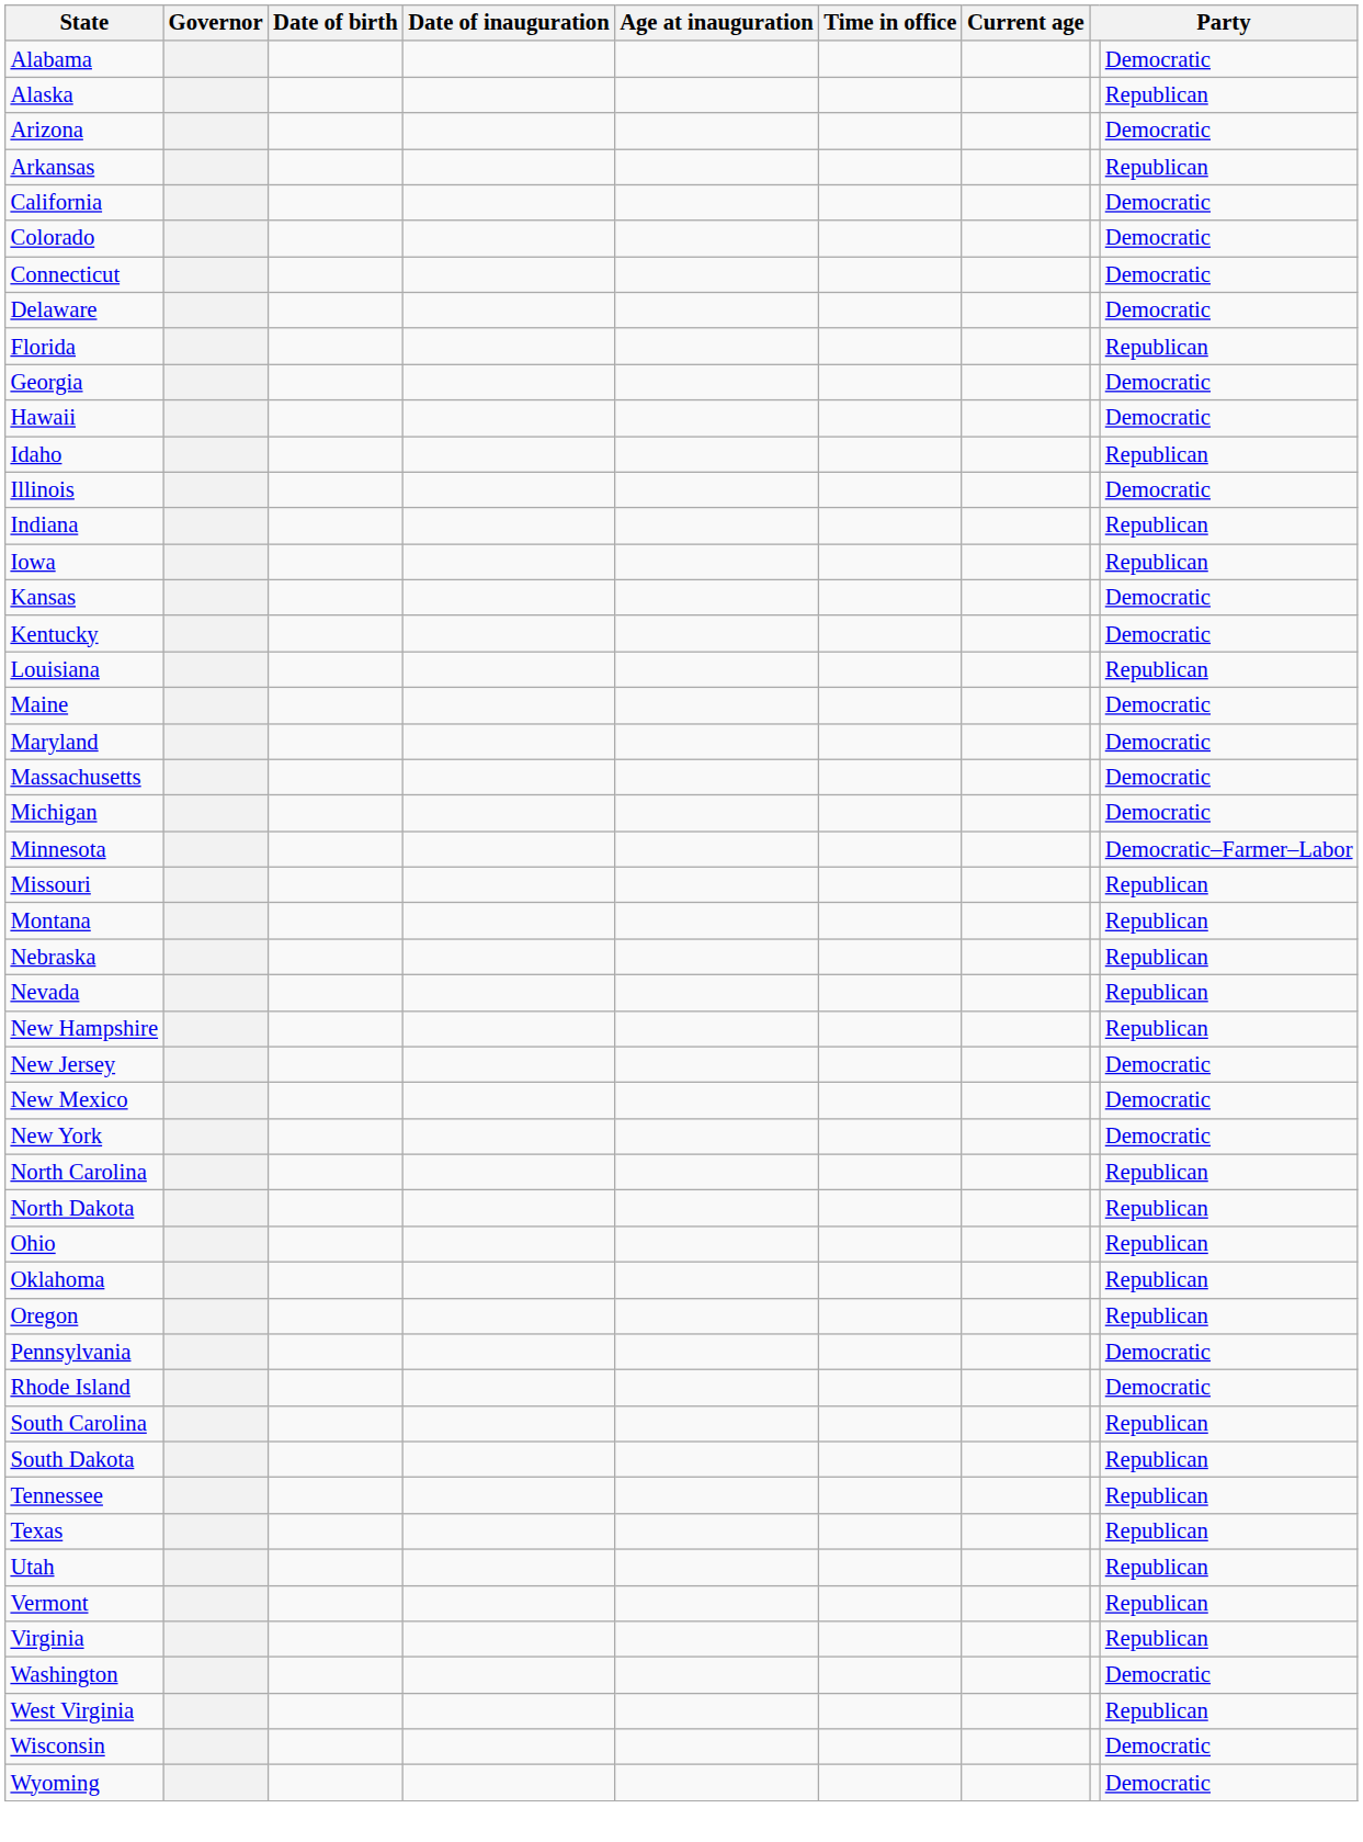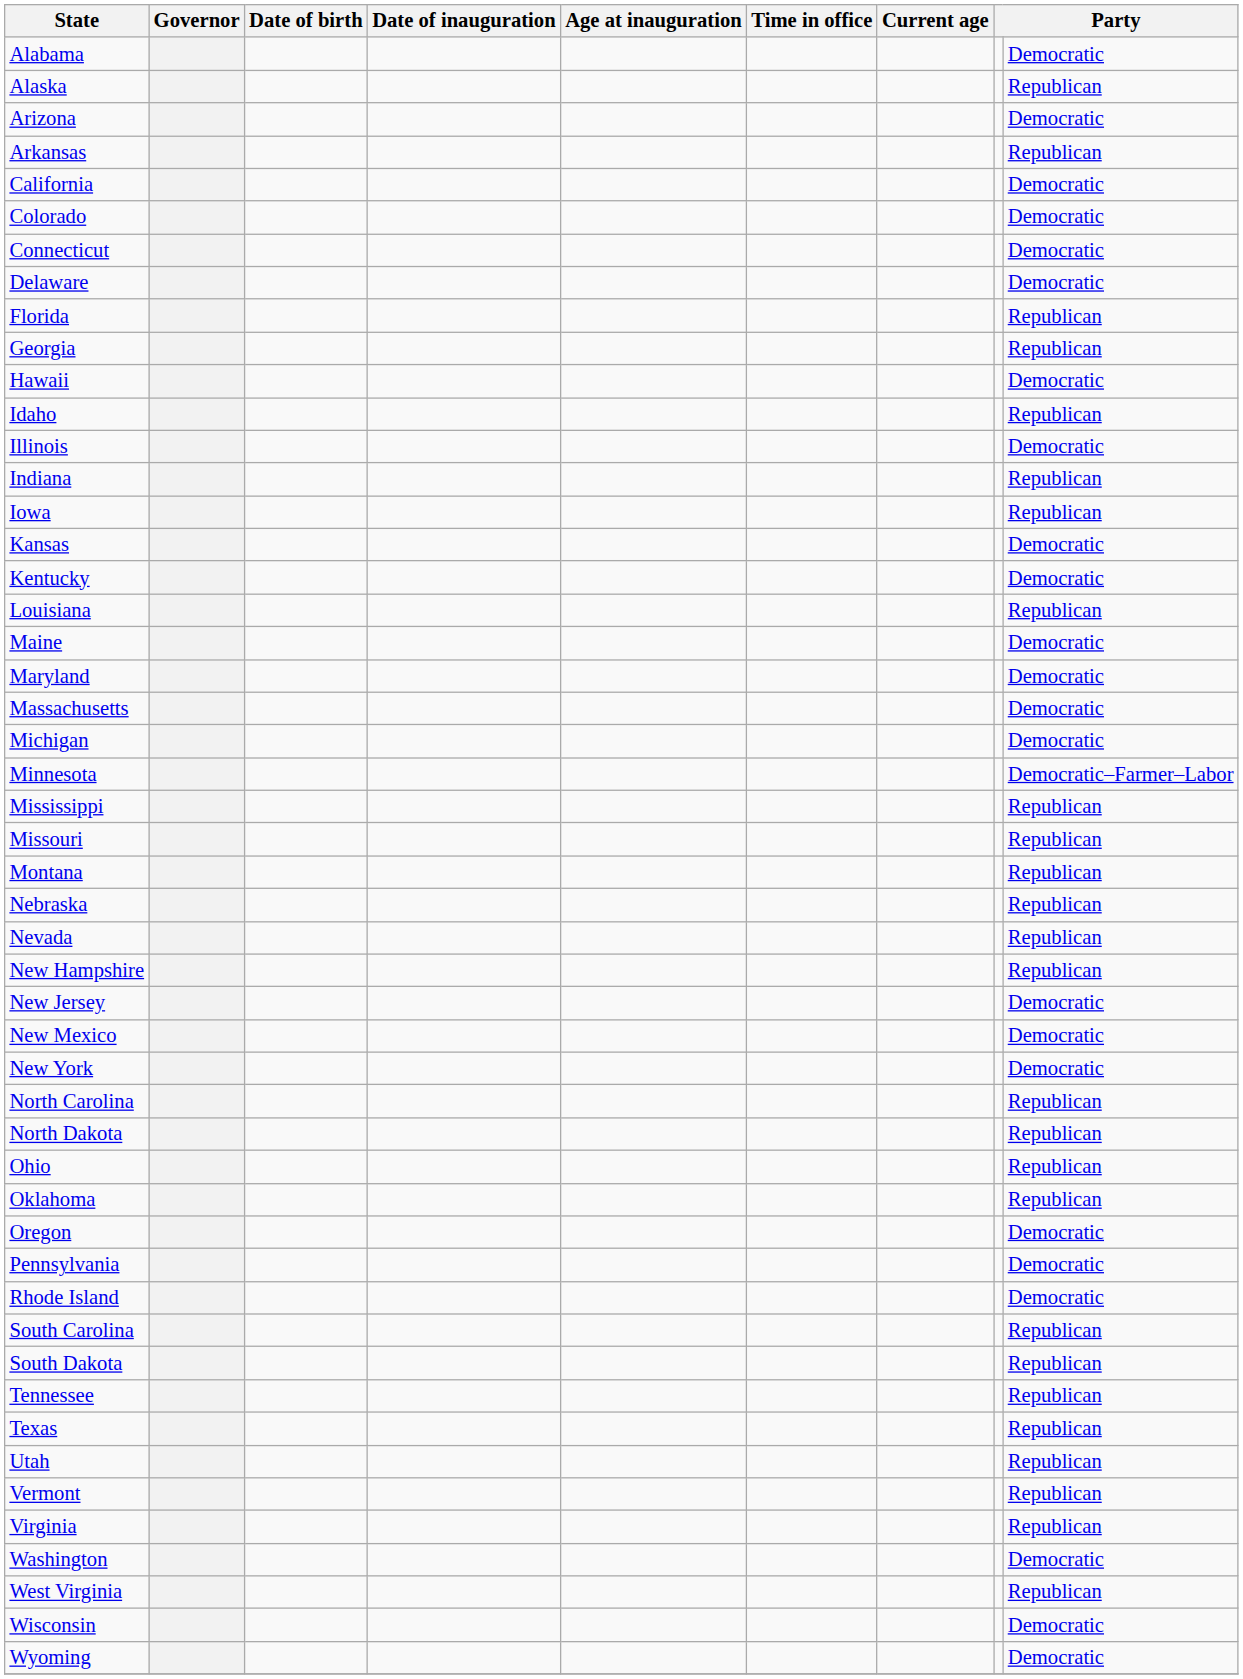Georgia | column 9: Democratic -> Republican
+ row: Mississippi | Republican
Oregon | column 9: Republican -> Democratic
